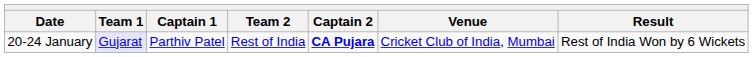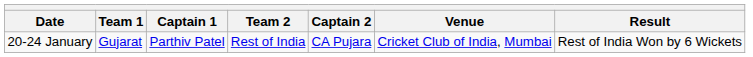20-24 January | Team 1: lavender background -> no background
20-24 January | Captain 2: bold -> normal
